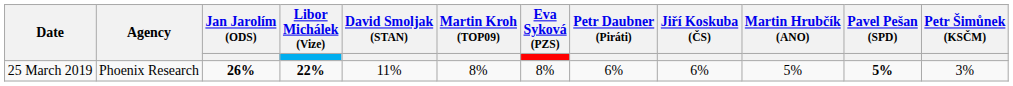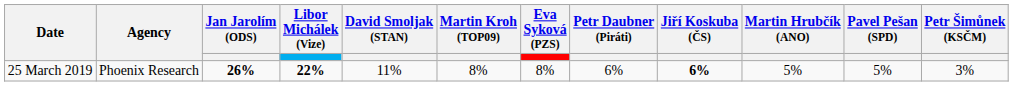25 March 2019 | Jiří Koskuba (ČS): normal -> bold
25 March 2019 | Pavel Pešan (SPD): bold -> normal
